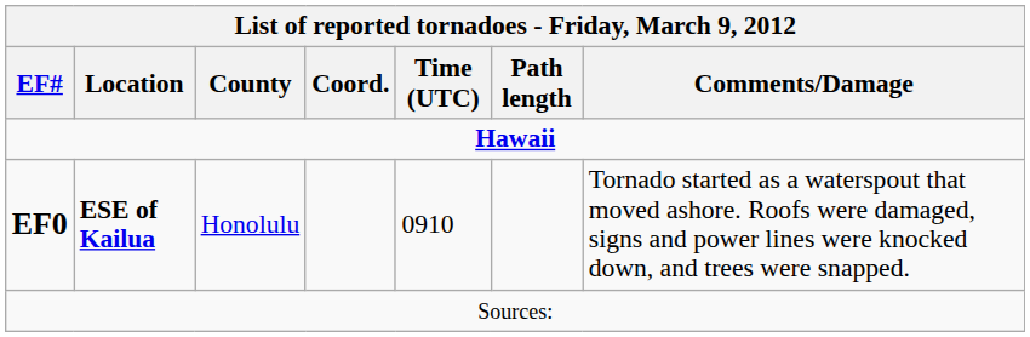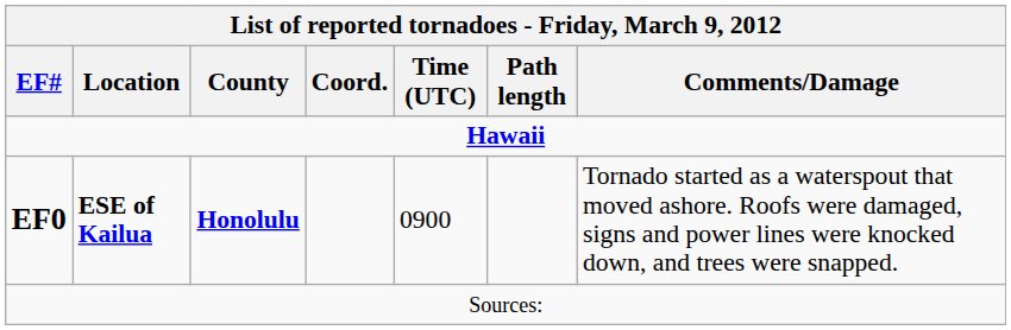EF0 | County: normal -> bold
EF0 | Time (UTC): 0910 -> 0900
